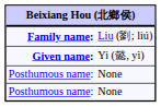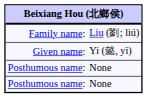row 2 | column 1: bold -> normal
row 3 | column 1: bold -> normal
